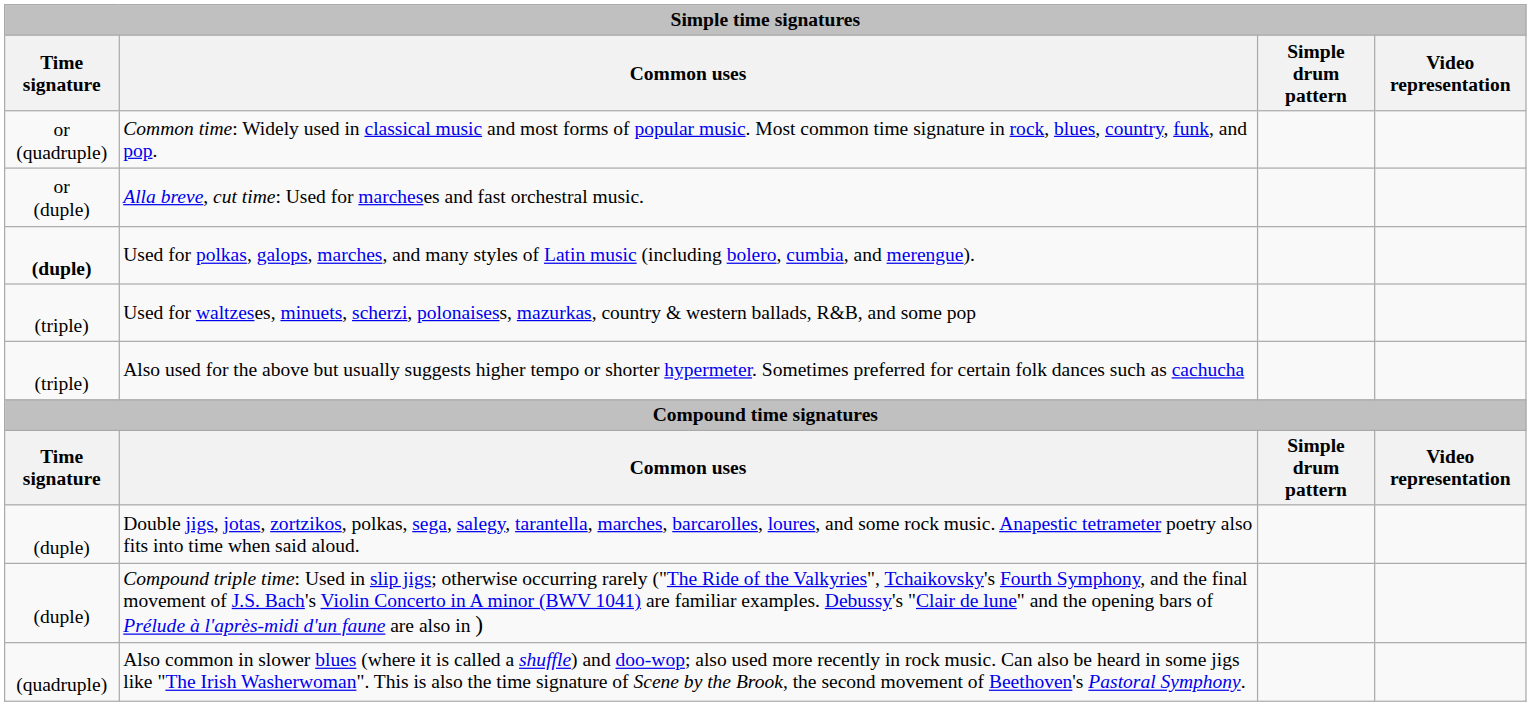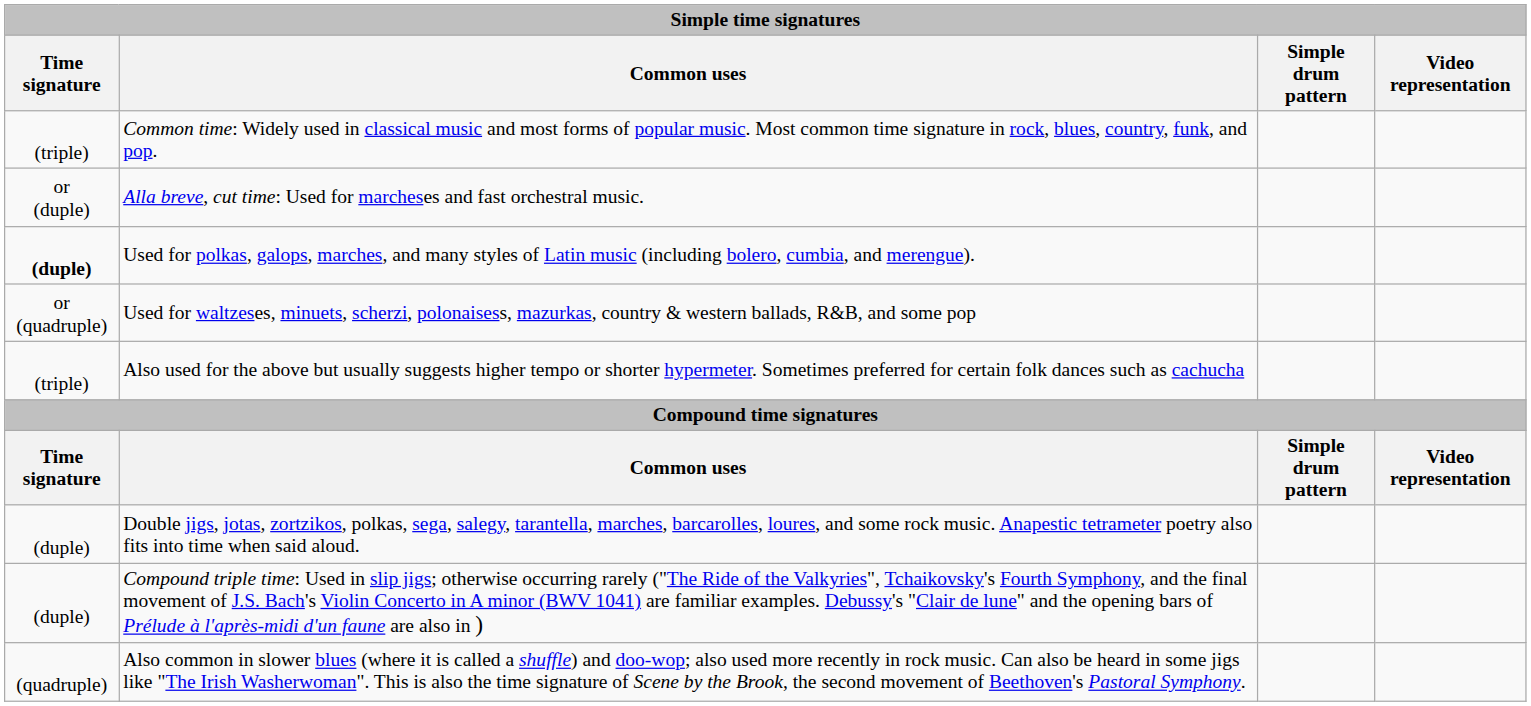row 3 | Time signature: or (quadruple) -> (triple)
row 6 | Time signature: (triple) -> or (quadruple)
